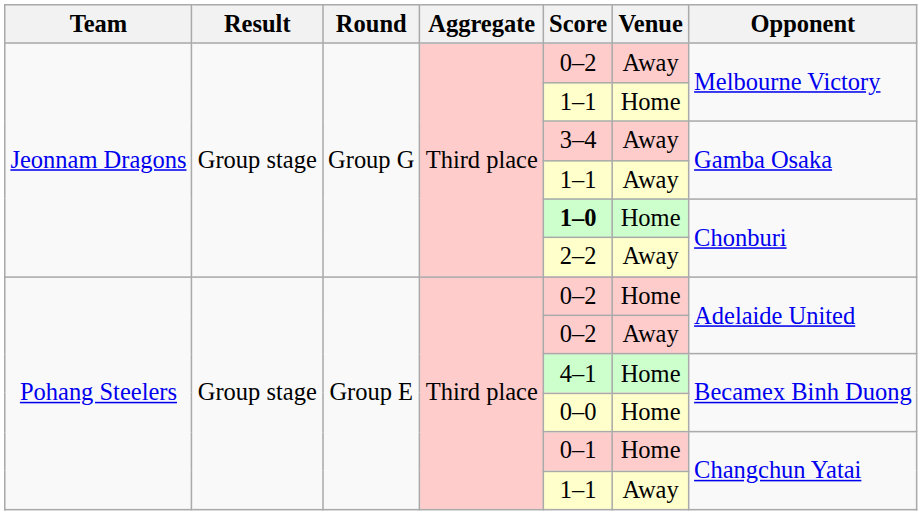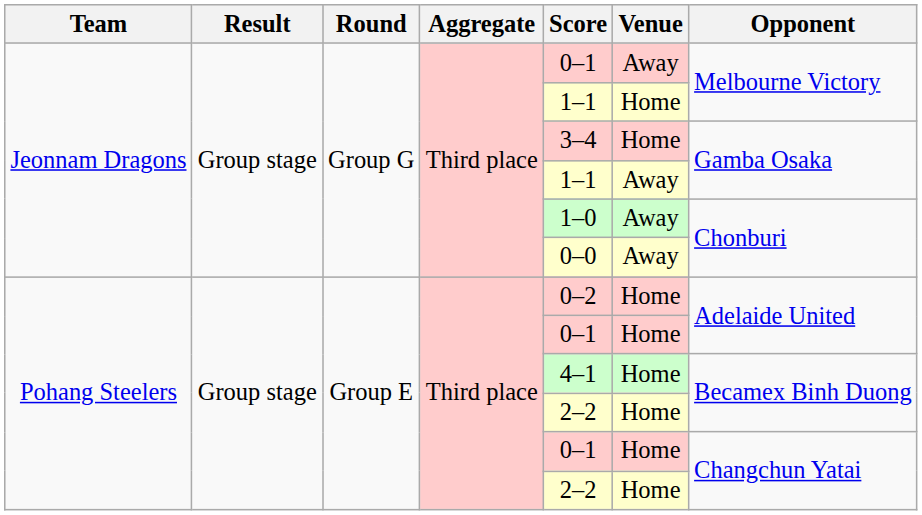row 2 | Score: 0–2 -> 0–1
row 4 | Venue: Away -> Home
row 6 | Score: bold -> normal
row 6 | Venue: Home -> Away
row 7 | Score: 2–2 -> 0–0
row 9 | Score: 0–2 -> 0–1
row 9 | Venue: Away -> Home
row 11 | Score: 0–0 -> 2–2
row 13 | Score: 1–1 -> 2–2
row 13 | Venue: Away -> Home
